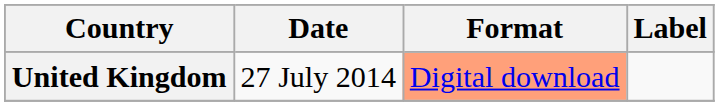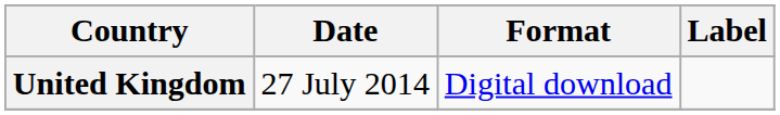United Kingdom | Format: lightsalmon background -> no background
